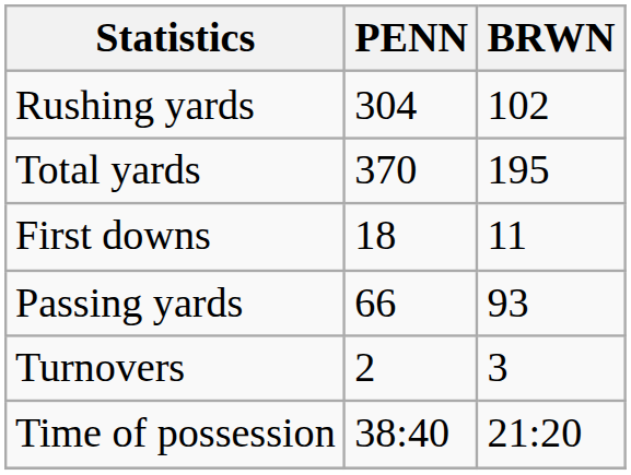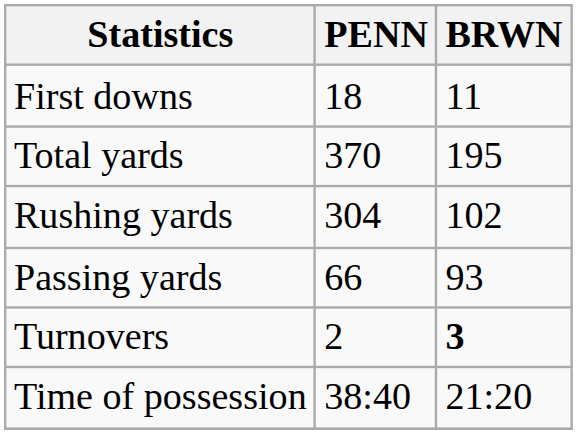rows swapped: First downs <-> Rushing yards
Turnovers | BRWN: normal -> bold
